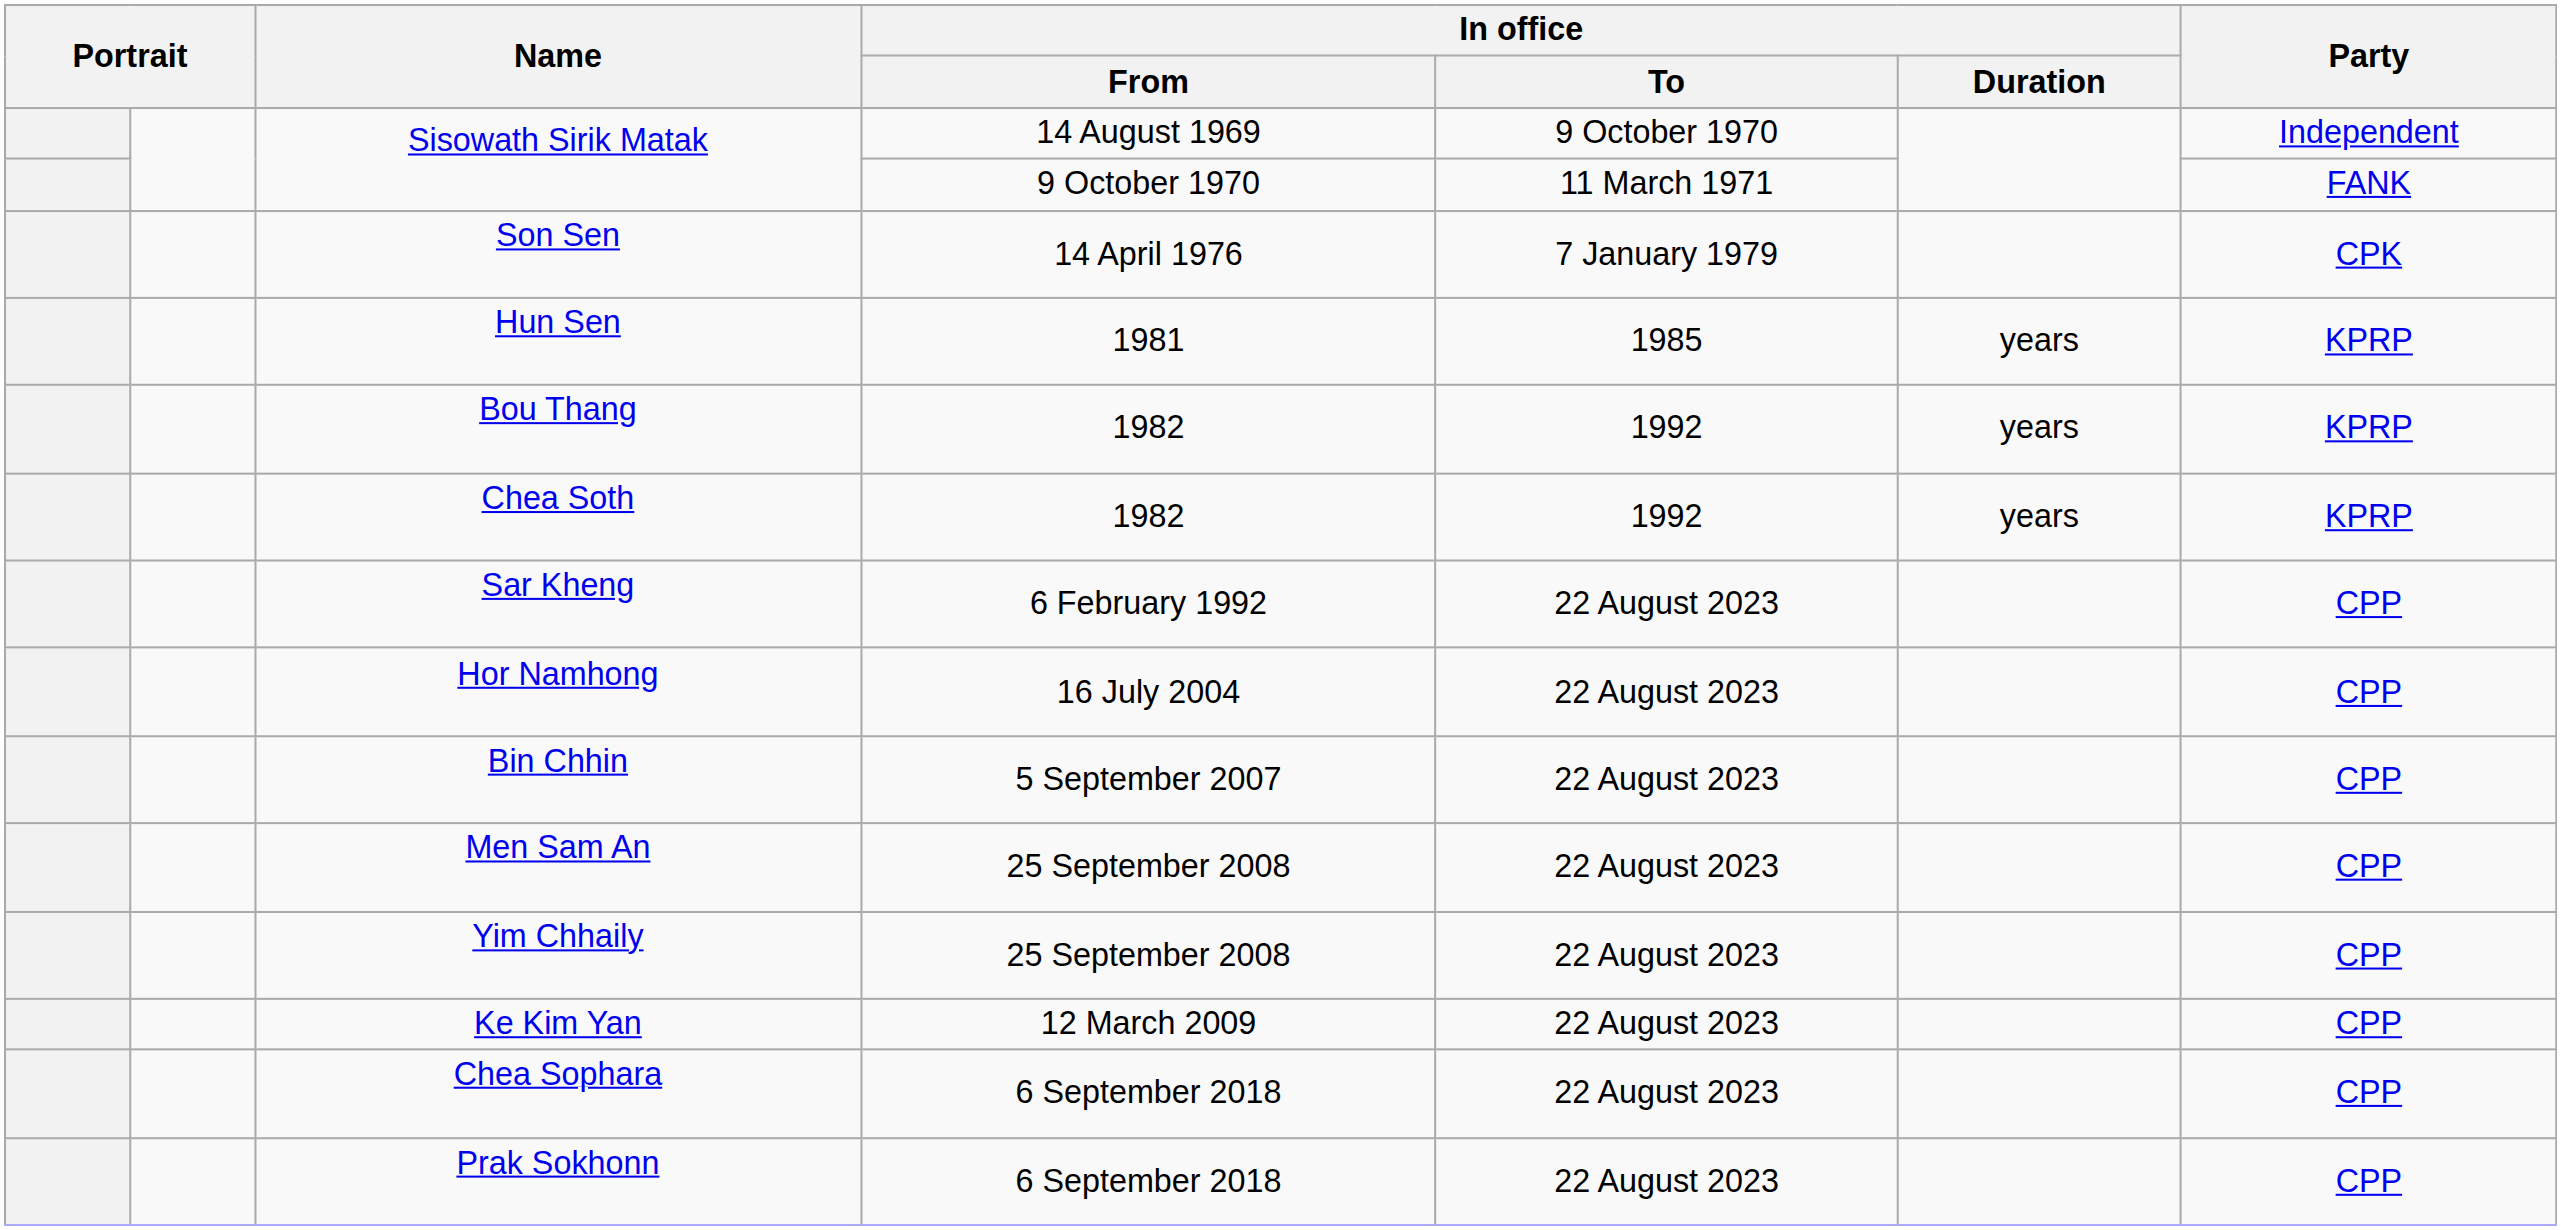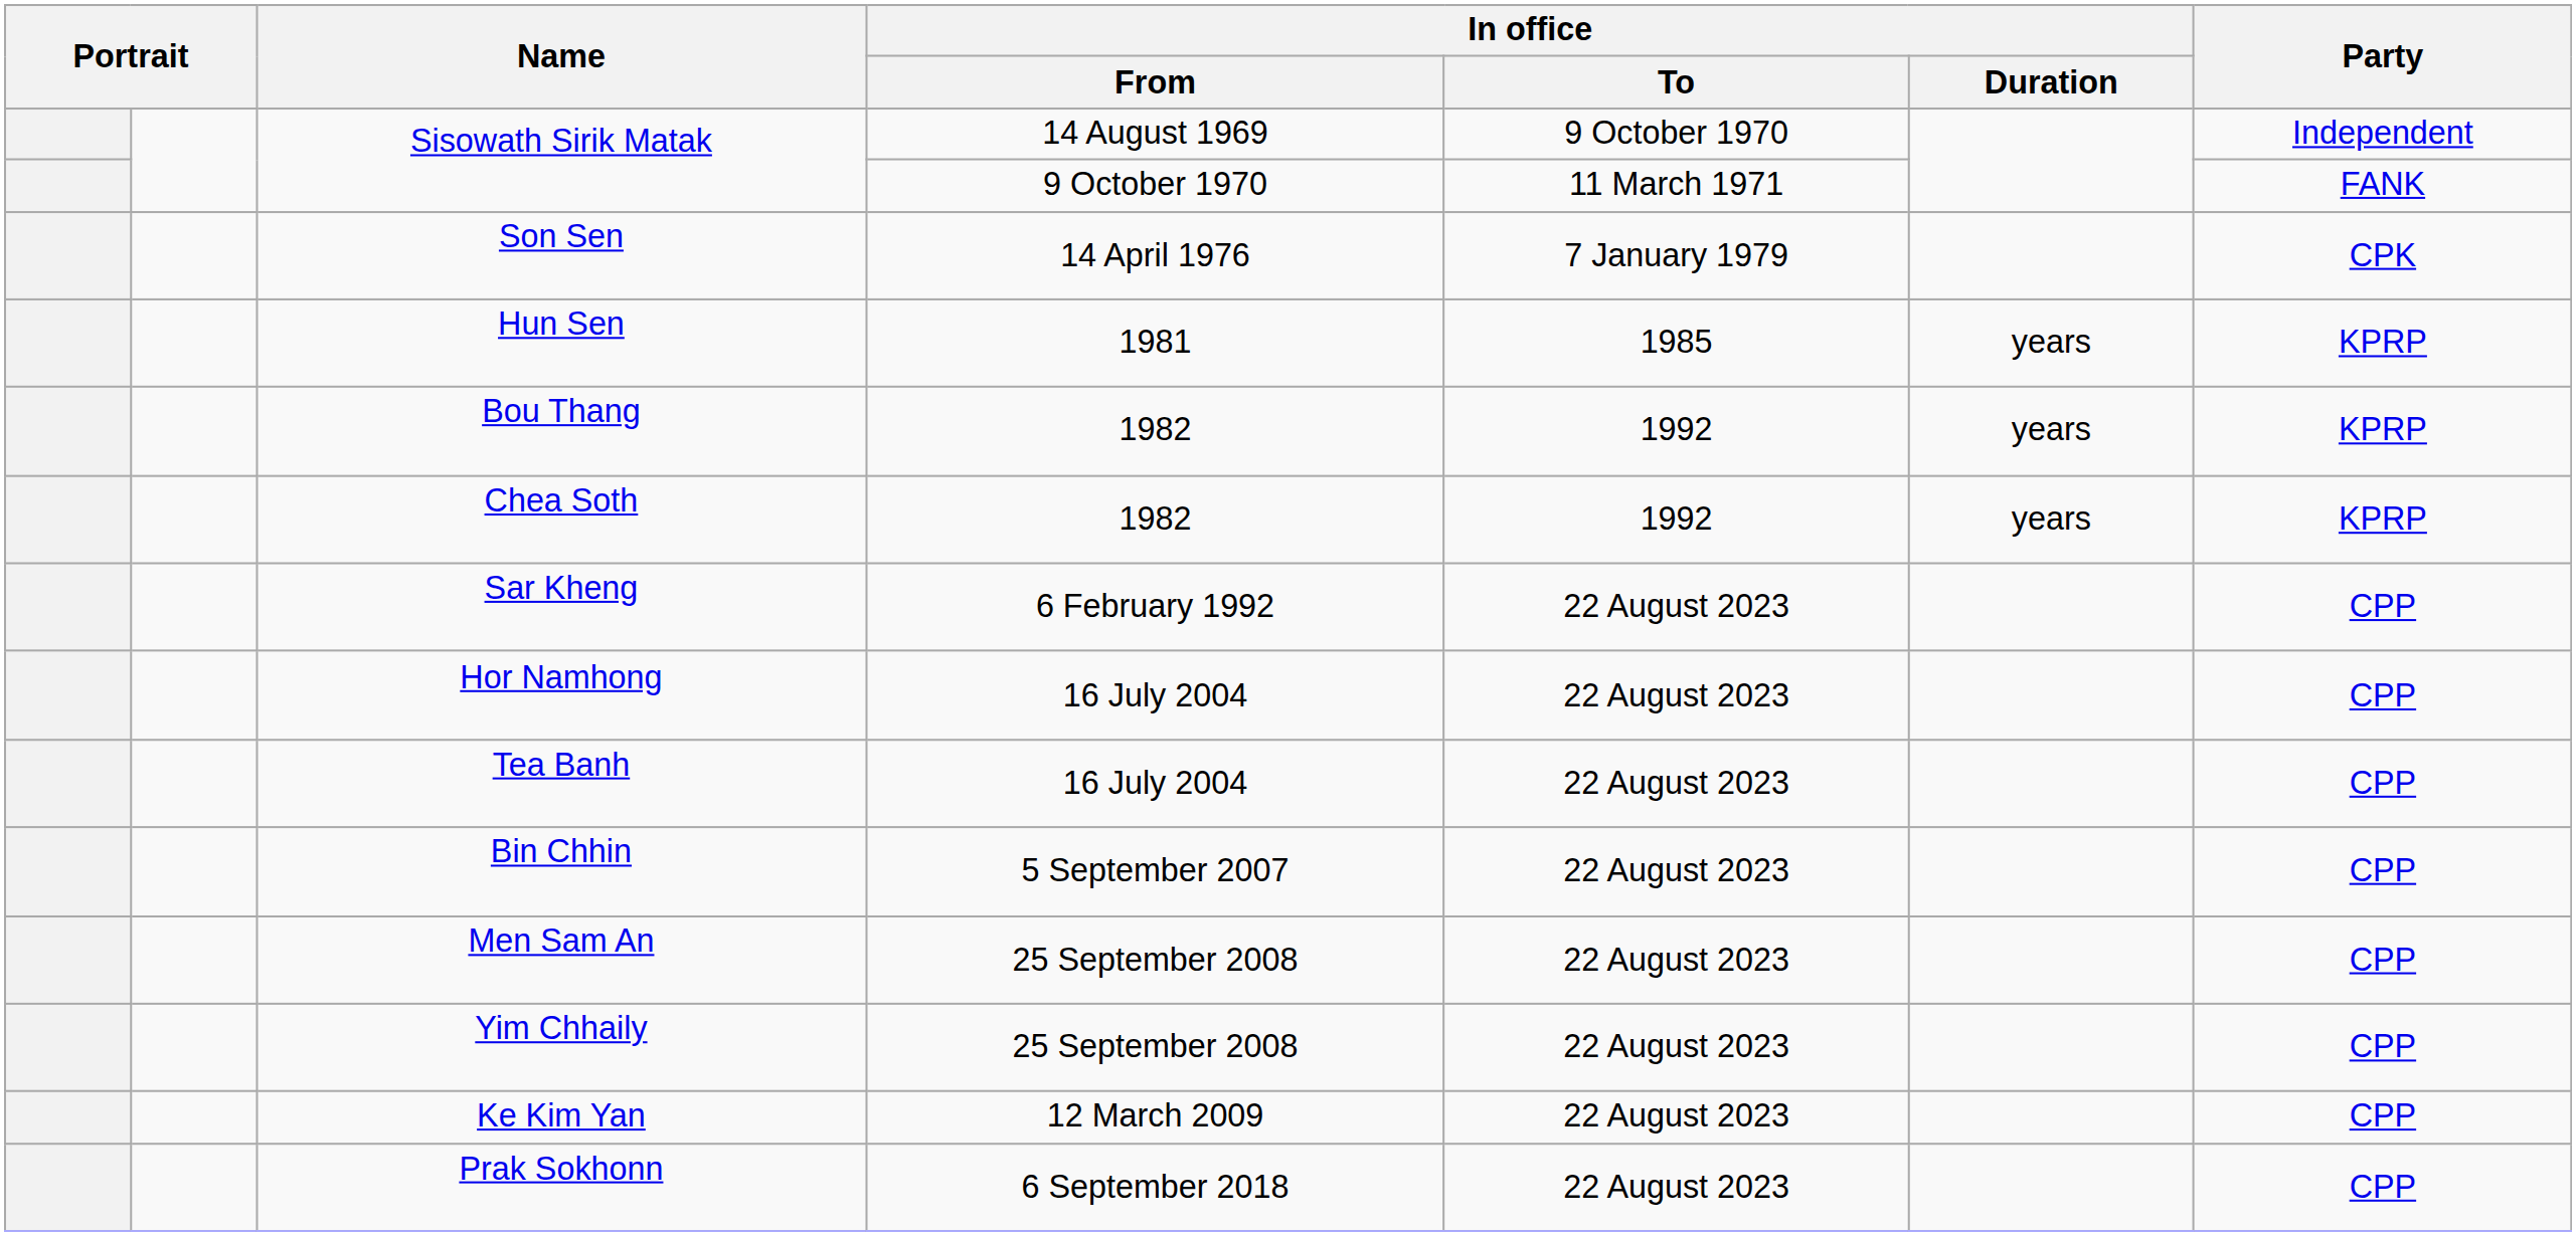+ row: Tea Banh | 16 July 2004 | 22 August 2023 | CPP
- row: Chea Sophara | 6 September 2018 | 22 August 2023 | CPP
